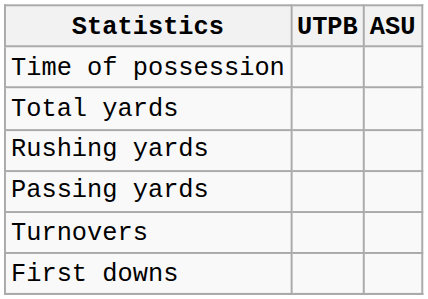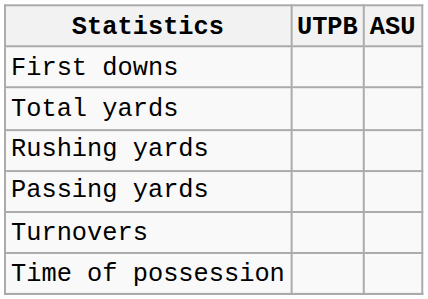rows swapped: First downs <-> Time of possession
